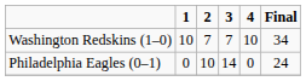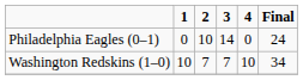rows swapped: Philadelphia Eagles (0–1) <-> Washington Redskins (1–0)
